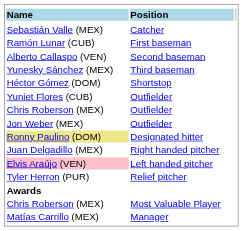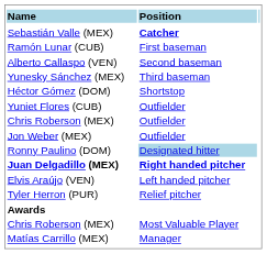Sebastián Valle (MEX) | column 2: normal -> bold
Ronny Paulino (DOM) | column 1: khaki background -> no background
Ronny Paulino (DOM) | column 2: no background -> lightblue background
Juan Delgadillo (MEX) | column 1: normal -> bold
Juan Delgadillo (MEX) | column 2: normal -> bold
Elvis Araújo (VEN) | column 1: pink background -> no background
